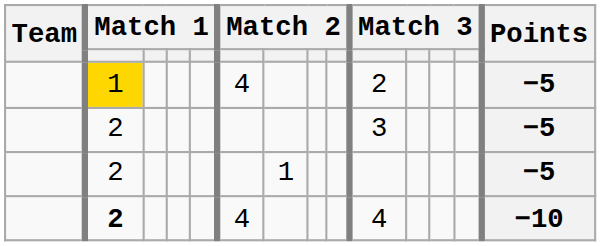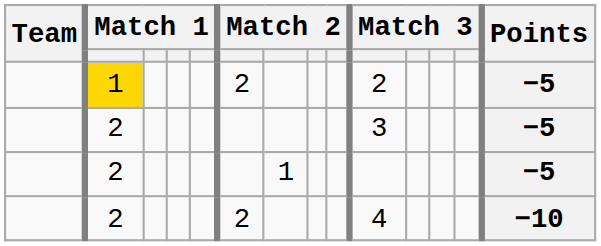row 3 | column 6: 4 -> 2
row 6 | column 2: bold -> normal
row 6 | column 6: 4 -> 2
